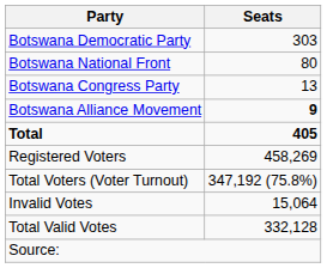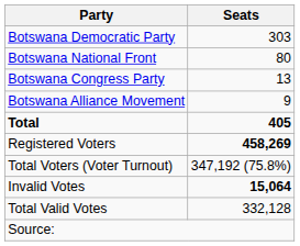Botswana Alliance Movement | Seats: bold -> normal
Registered Voters | Seats: normal -> bold
Invalid Votes | Seats: normal -> bold
